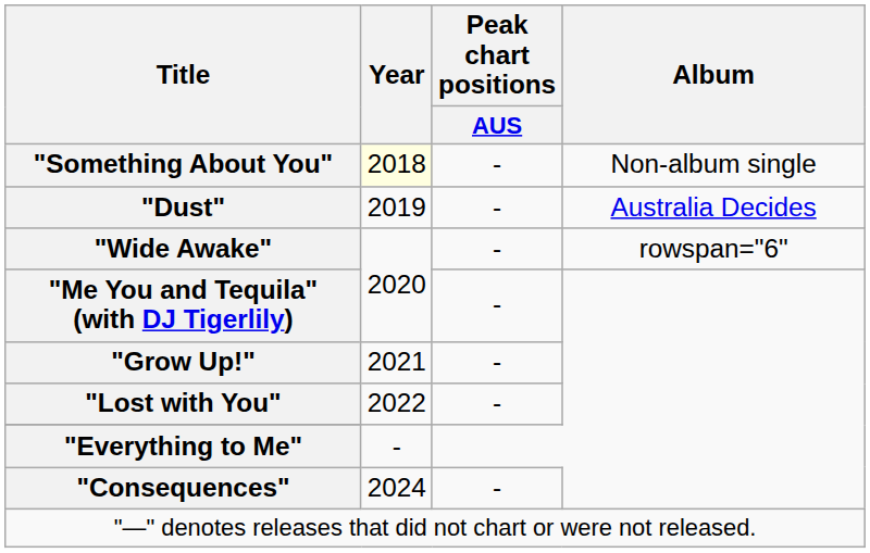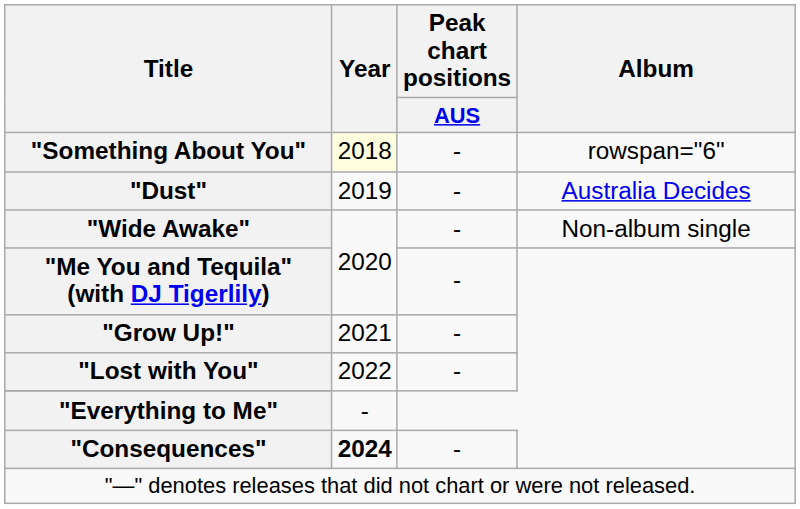"Something About You" | Album: Non-album single -> rowspan="6"
"Wide Awake" | Album: rowspan="6" -> Non-album single
"Consequences" | Year: normal -> bold
